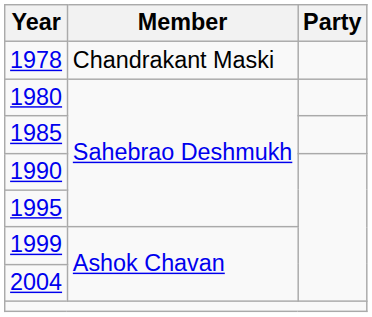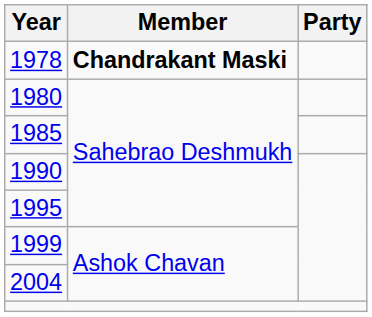1978 | Member: normal -> bold
